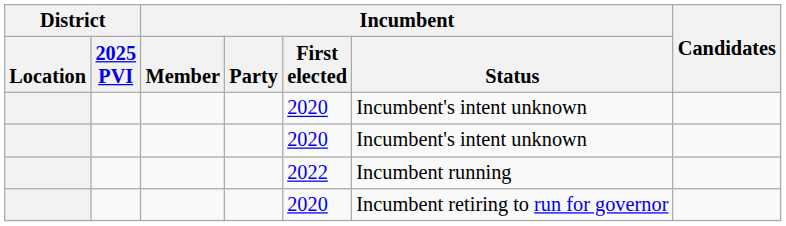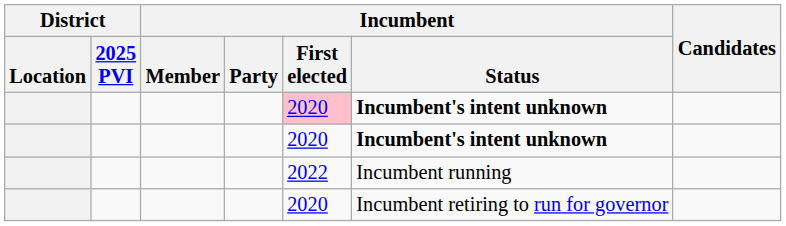row 3 | Incumbent / First elected: no background -> pink background
row 3 | Incumbent / Status: normal -> bold
row 4 | Incumbent / Status: normal -> bold
